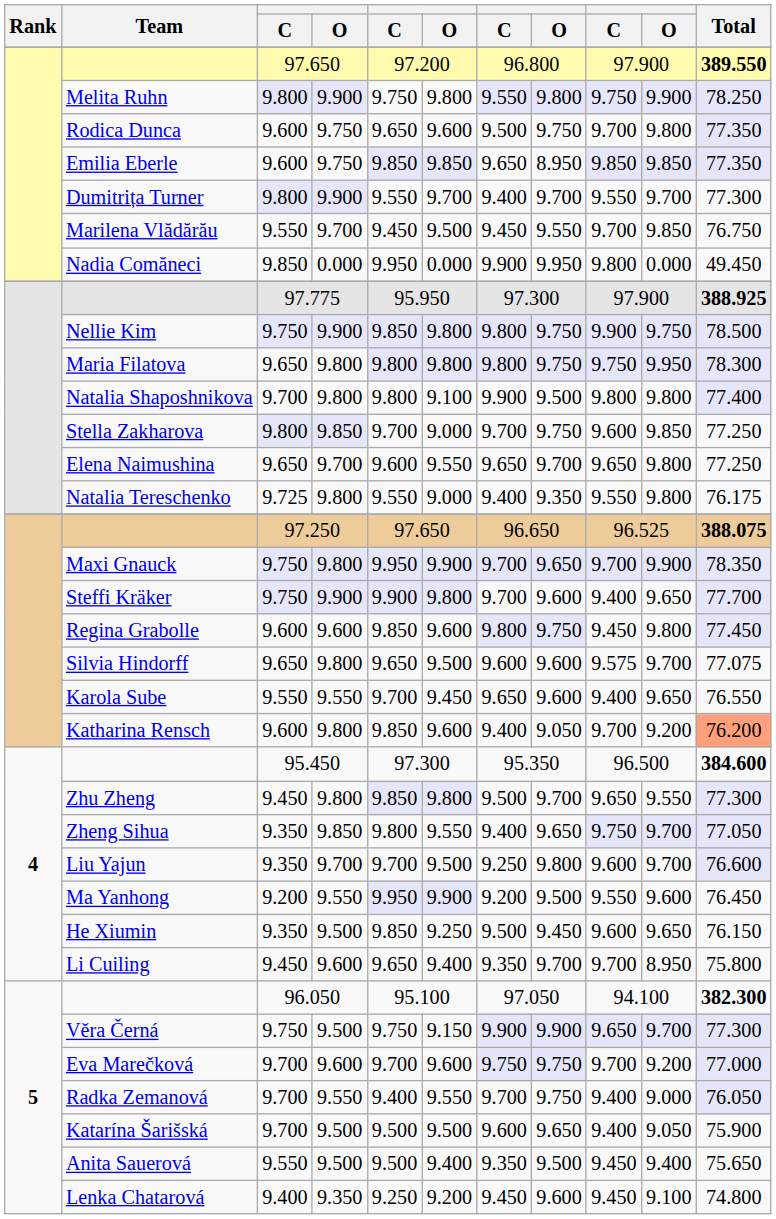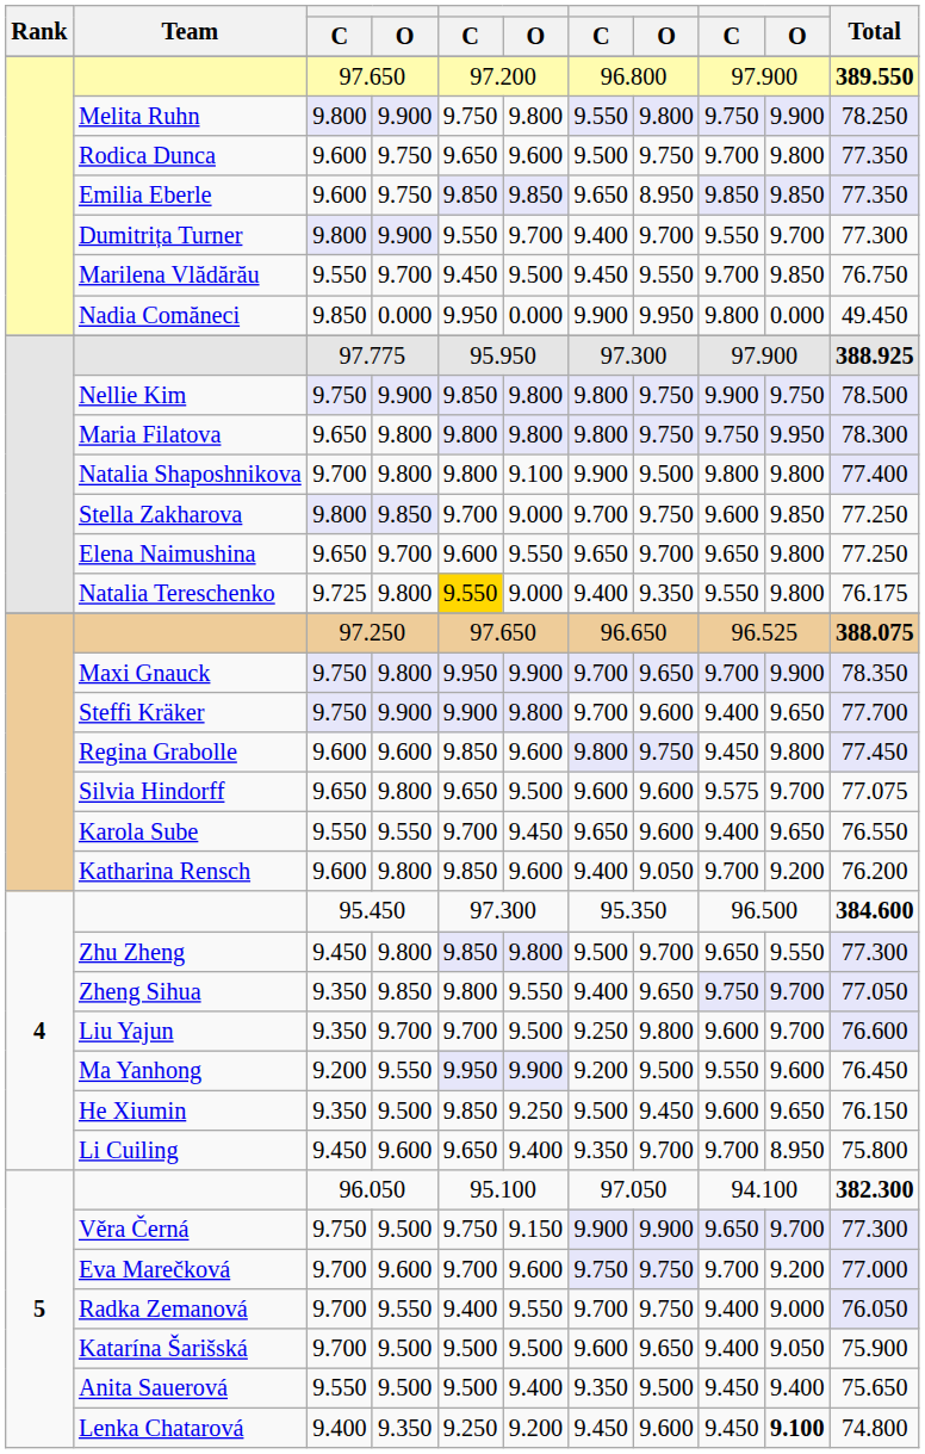Natalia Tereschenko | column 5: no background -> gold background
Katharina Rensch | Total: lightsalmon background -> no background
Lenka Chatarová | column 10: normal -> bold
